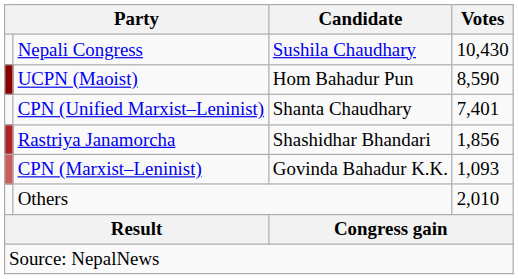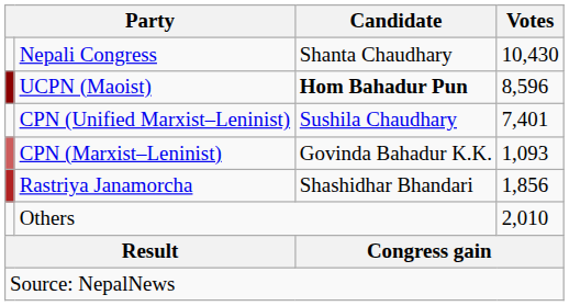Nepali Congress | Candidate: Sushila Chaudhary -> Shanta Chaudhary
UCPN (Maoist) | Candidate: normal -> bold
UCPN (Maoist) | Votes: 8,590 -> 8,596
CPN (Unified Marxist–Leninist) | Candidate: Shanta Chaudhary -> Sushila Chaudhary
rows swapped: Rastriya Janamorcha <-> CPN (Marxist–Leninist)
